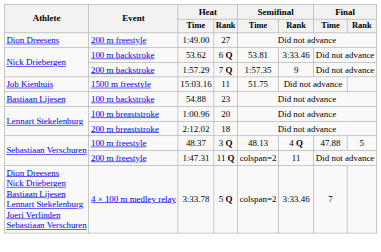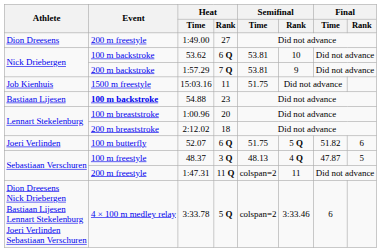53.62 | Semifinal / Rank: 3:33.46 -> 10
1:57.29 | Semifinal / Time: 1:57.35 -> 53.81
54.88 | Event: normal -> bold
+ row: Joeri Verlinden | 100 m butterfly | 52.07 | 6 Q | 51.75 | 5 Q | 51.82 | 6
48.37 | Final / Time: 47.88 -> 47.87
3:33.78 | Final / Time: 7 -> 6
